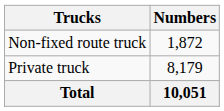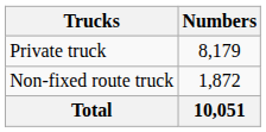rows swapped: Private truck <-> Non-fixed route truck
